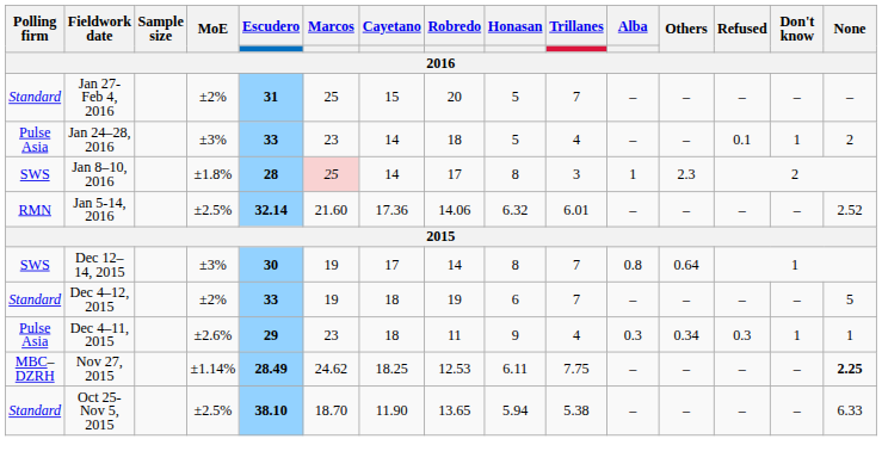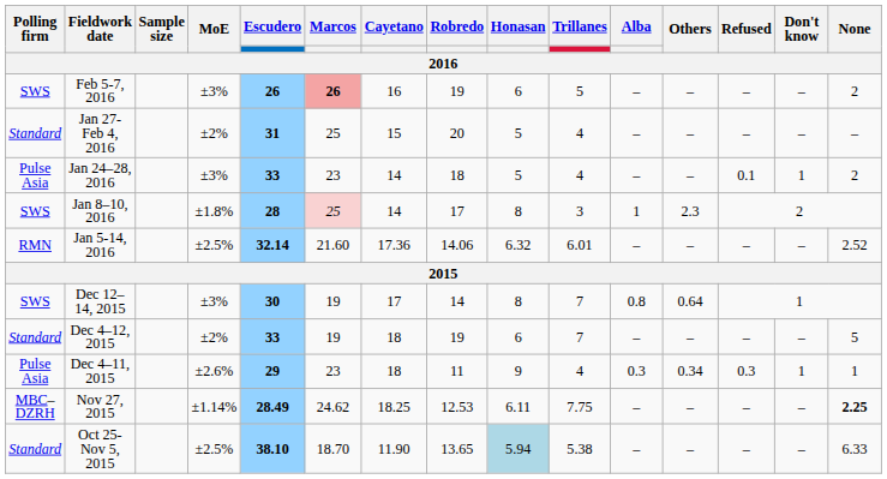+ row: SWS | Feb 5-7, 2016 | ±3% | 26 | 26 | 16 | 19 | 6 | 5 | – | – | – | – | 2
Jan 27-Feb 4, 2016 | Trillanes: 7 -> 4
Oct 25-Nov 5, 2015 | Honasan: no background -> lightblue background
